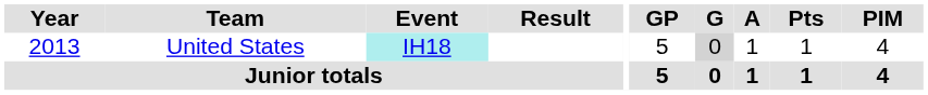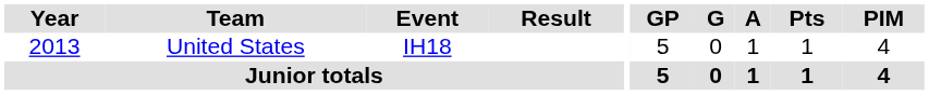United States | Event: paleturquoise background -> no background
United States | G: lightgrey background -> no background
